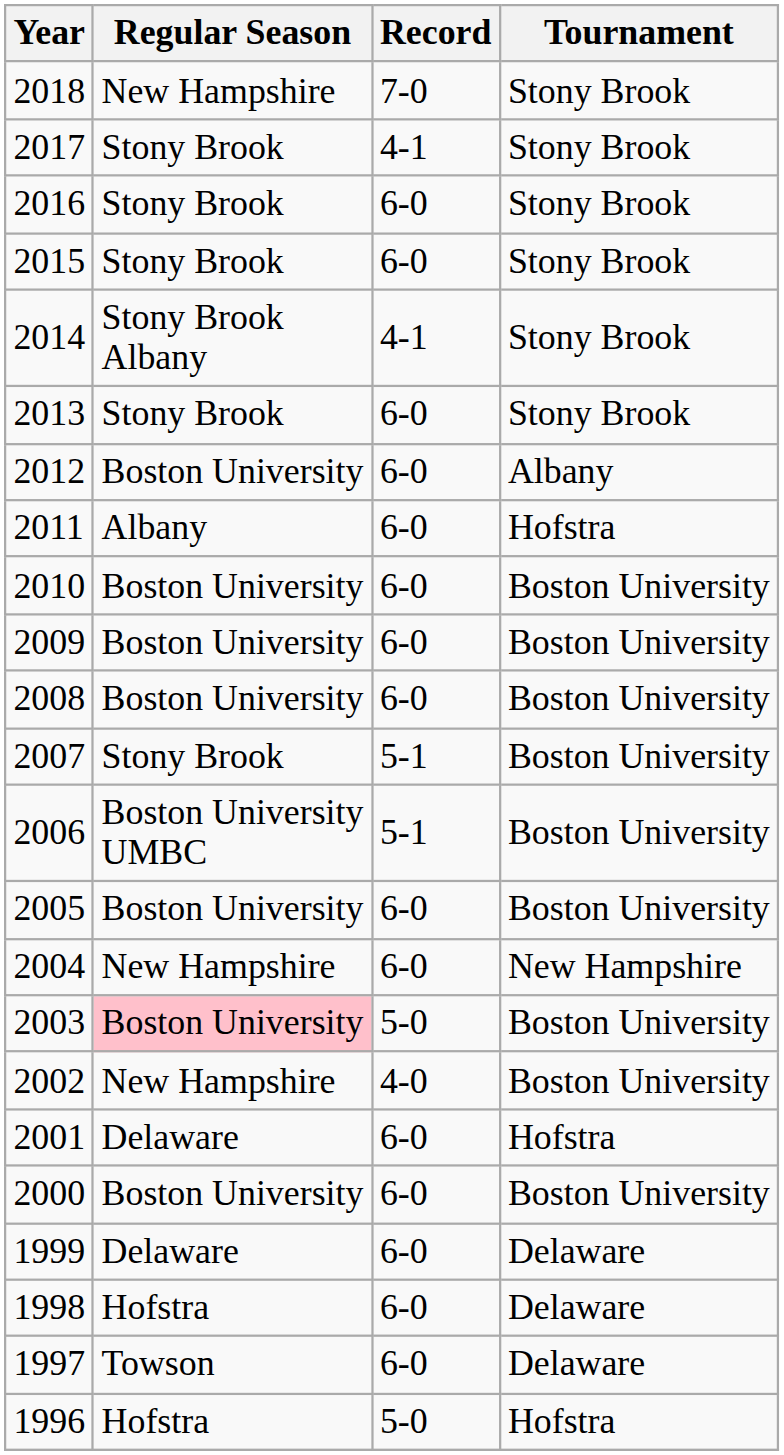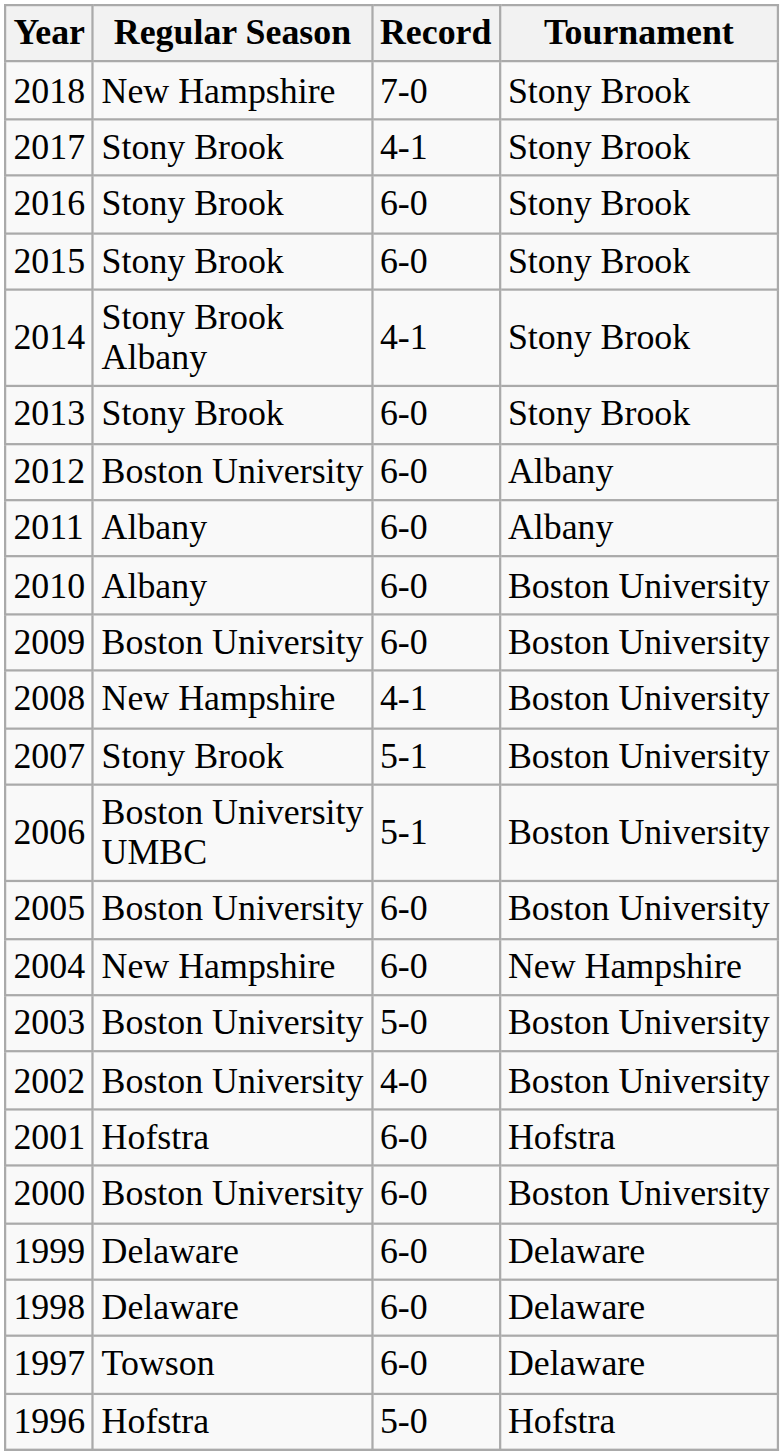2011 | Tournament: Hofstra -> Albany
2010 | Regular Season: Boston University -> Albany
2008 | Regular Season: Boston University -> New Hampshire
2008 | Record: 6-0 -> 4-1
2003 | Regular Season: pink background -> no background
2002 | Regular Season: New Hampshire -> Boston University
2001 | Regular Season: Delaware -> Hofstra
1998 | Regular Season: Hofstra -> Delaware
